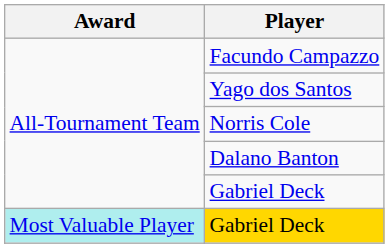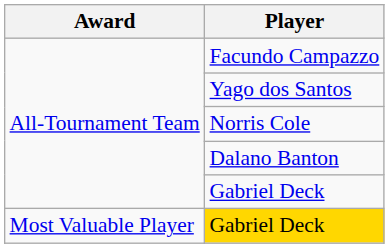row 7 | Award: paleturquoise background -> no background
